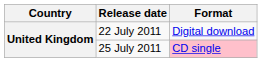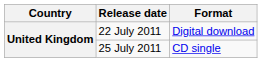25 July 2011 | Format: pink background -> no background
